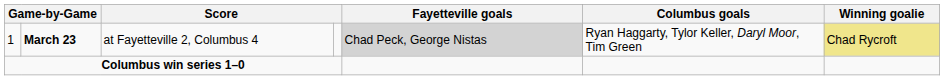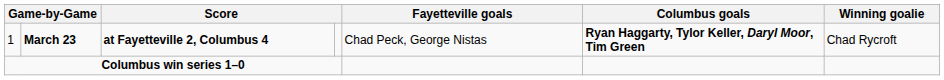1 | column 3: normal -> bold
1 | Fayetteville goals: lightgrey background -> no background
1 | Columbus goals: normal -> bold
1 | Winning goalie: khaki background -> no background
